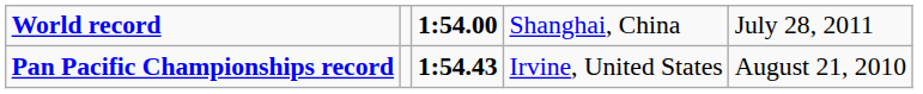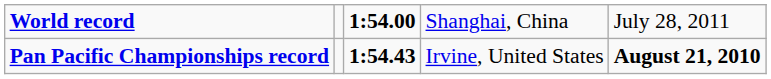Pan Pacific Championships record | column 5: normal -> bold
